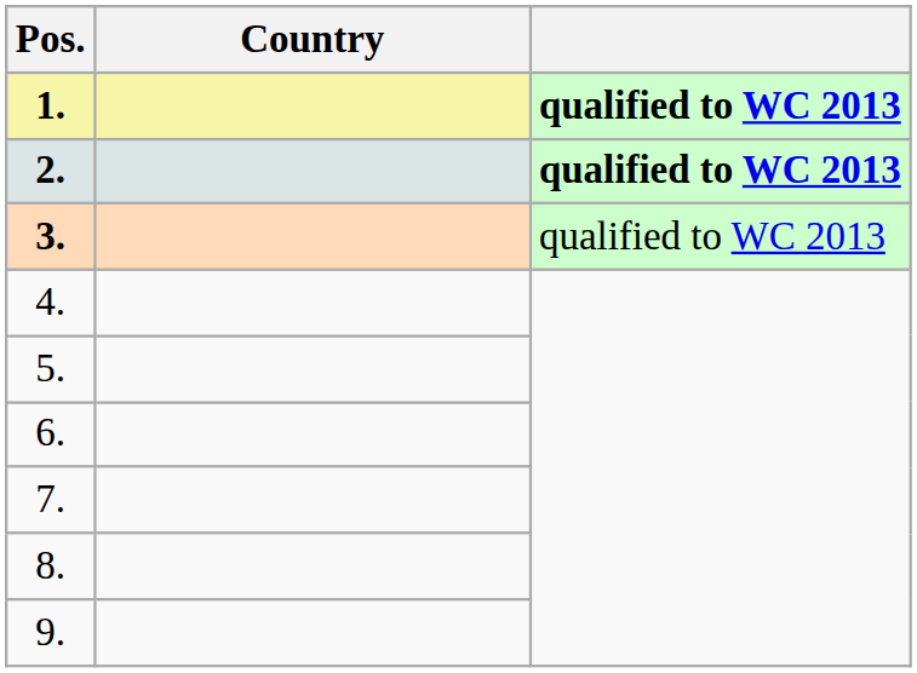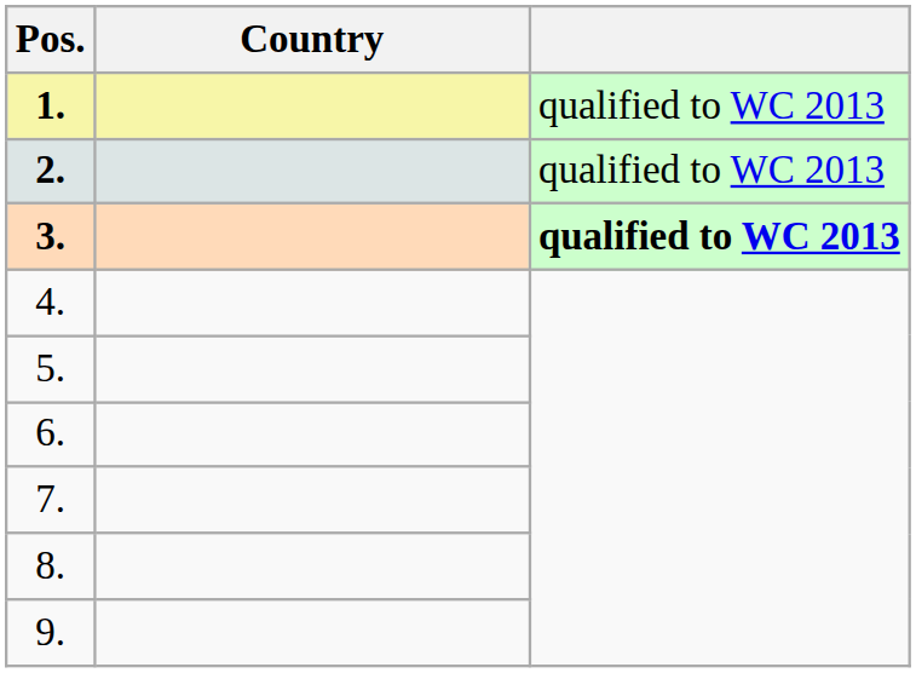1. | column 3: bold -> normal
2. | column 3: bold -> normal
3. | column 3: normal -> bold
